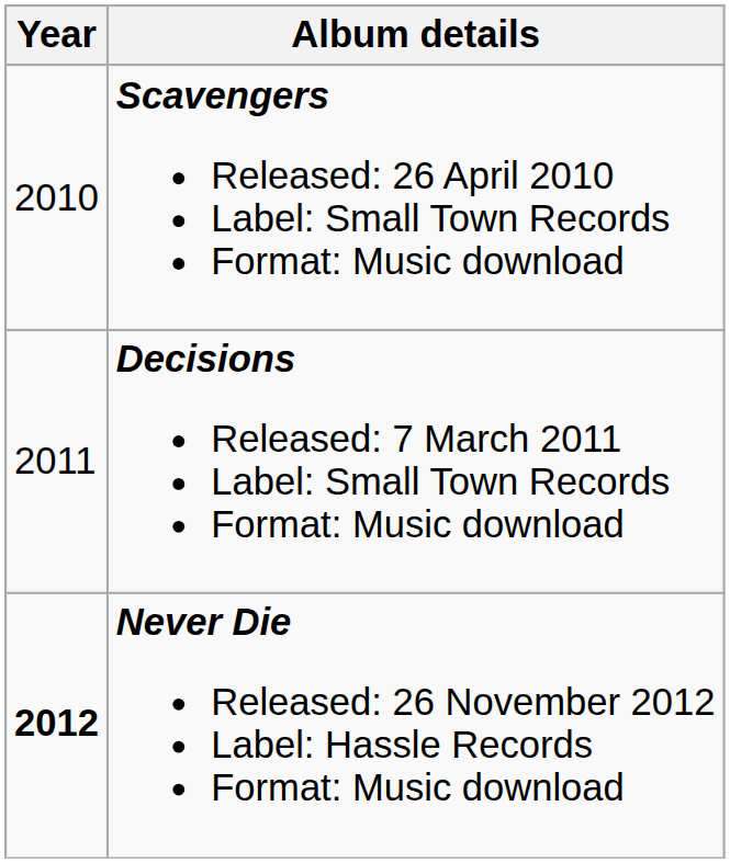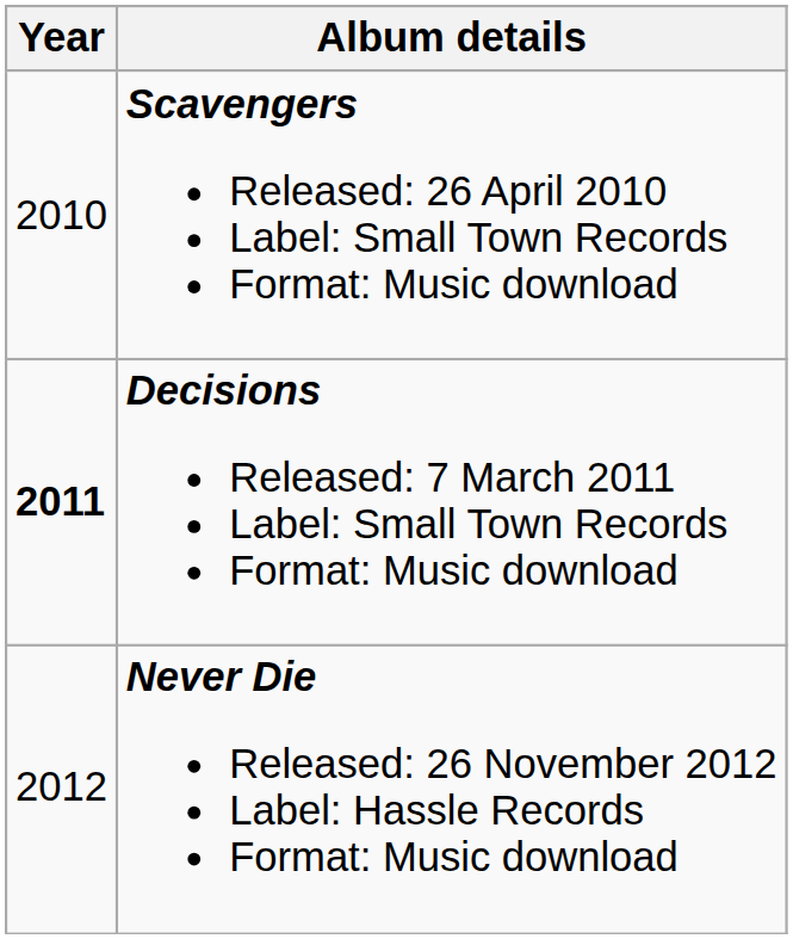row 3 | Year: normal -> bold
row 4 | Year: bold -> normal
